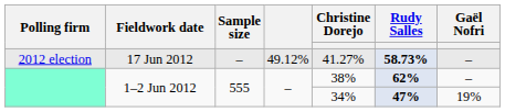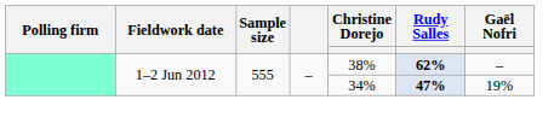- row: 2012 election | 17 Jun 2012 | – | 49.12% | 41.27% | 58.73% | –
